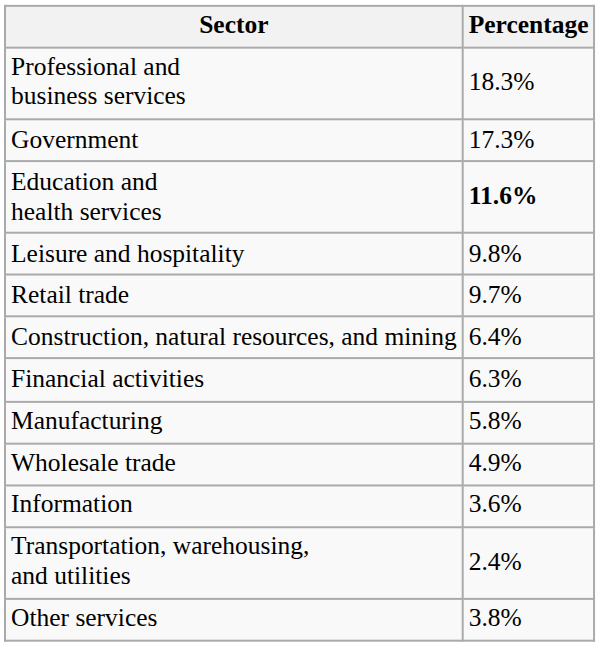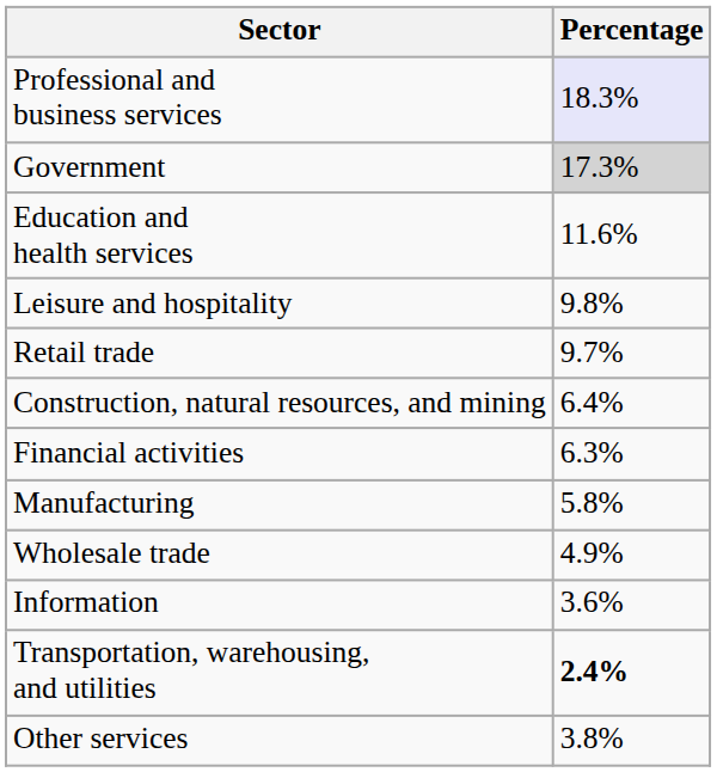Professional and business services | Percentage: no background -> lavender background
Government | Percentage: no background -> lightgrey background
Education and health services | Percentage: bold -> normal
Transportation, warehousing, and utilities | Percentage: normal -> bold
